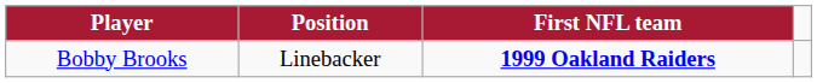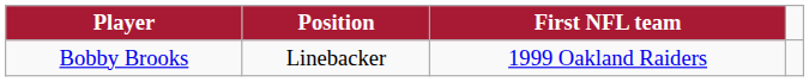Bobby Brooks | First NFL team: bold -> normal
